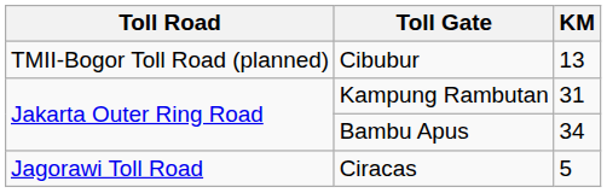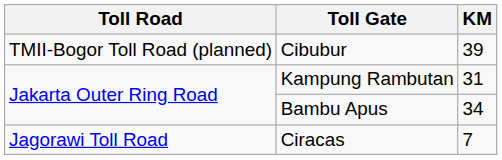Cibubur | KM: 13 -> 39
Ciracas | KM: 5 -> 7
